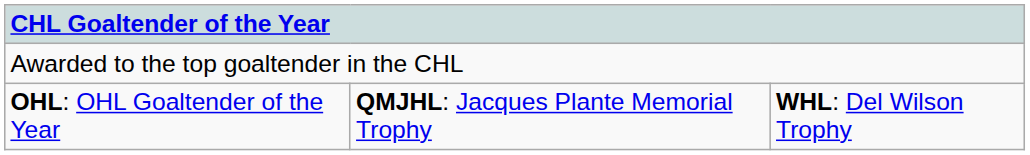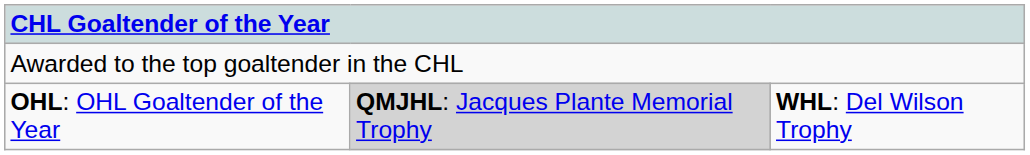OHL: OHL Goaltender of the Year | column 2: no background -> lightgrey background
